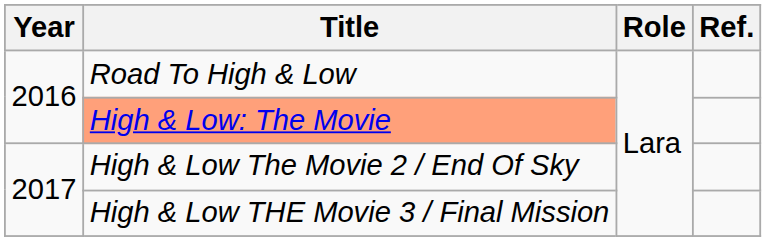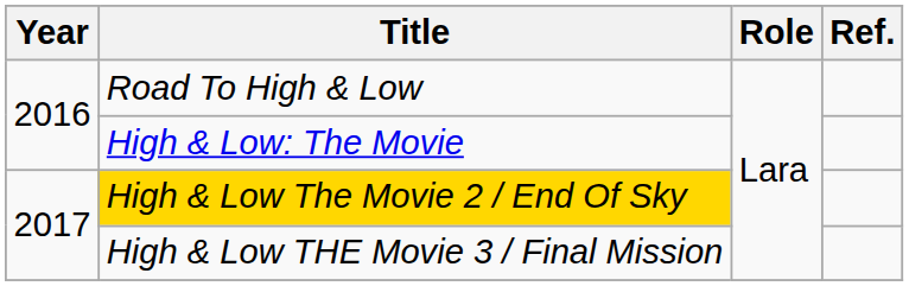High & Low: The Movie | Title: lightsalmon background -> no background
High & Low The Movie 2 / End Of Sky | Title: no background -> gold background
